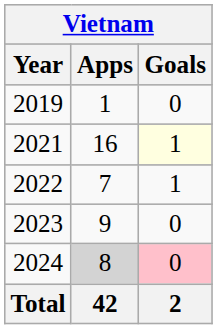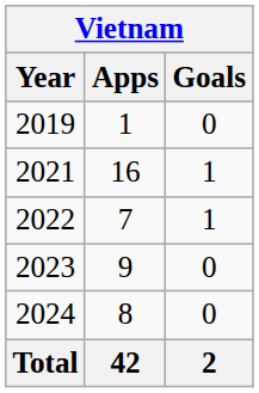2021 | Goals: lightyellow background -> no background
2024 | Apps: lightgrey background -> no background
2024 | Goals: pink background -> no background
